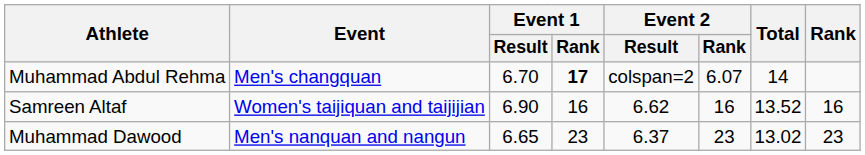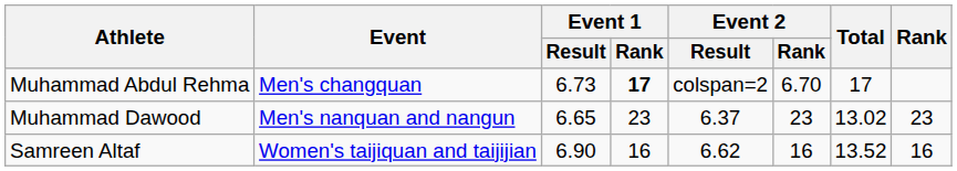Muhammad Abdul Rehma | Event 1 / Result: 6.70 -> 6.73
Muhammad Abdul Rehma | Event 2 / Rank: 6.07 -> 6.70
Muhammad Abdul Rehma | Total: 14 -> 17
rows swapped: Muhammad Dawood <-> Samreen Altaf
